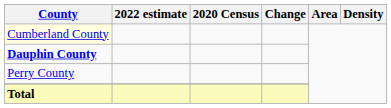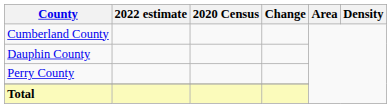Cumberland County | County: lightyellow background -> no background
Dauphin County | County: bold -> normal
